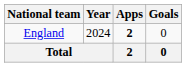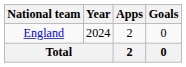England | Apps: bold -> normal
